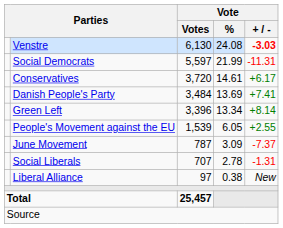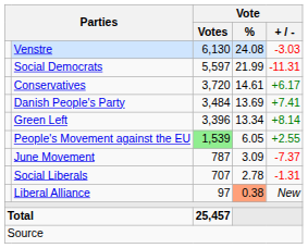Venstre | Vote / + / -: bold -> normal
People's Movement against the EU | Vote / Votes: no background -> lightgreen background
Liberal Alliance | Vote / %: no background -> lightsalmon background
